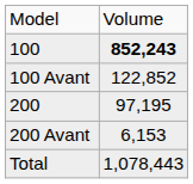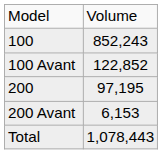100 | column 2: bold -> normal
